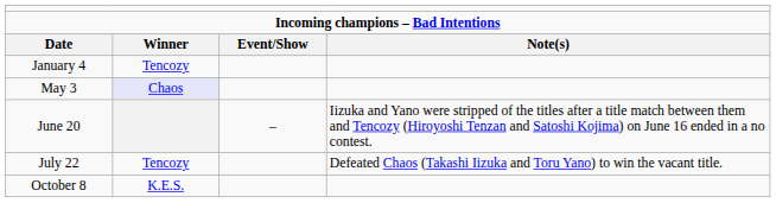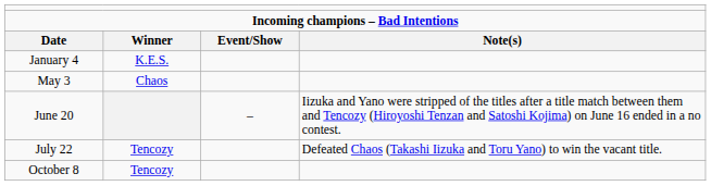January 4 | column 2: Tencozy -> K.E.S.
May 3 | column 2: lavender background -> no background
October 8 | column 2: K.E.S. -> Tencozy
